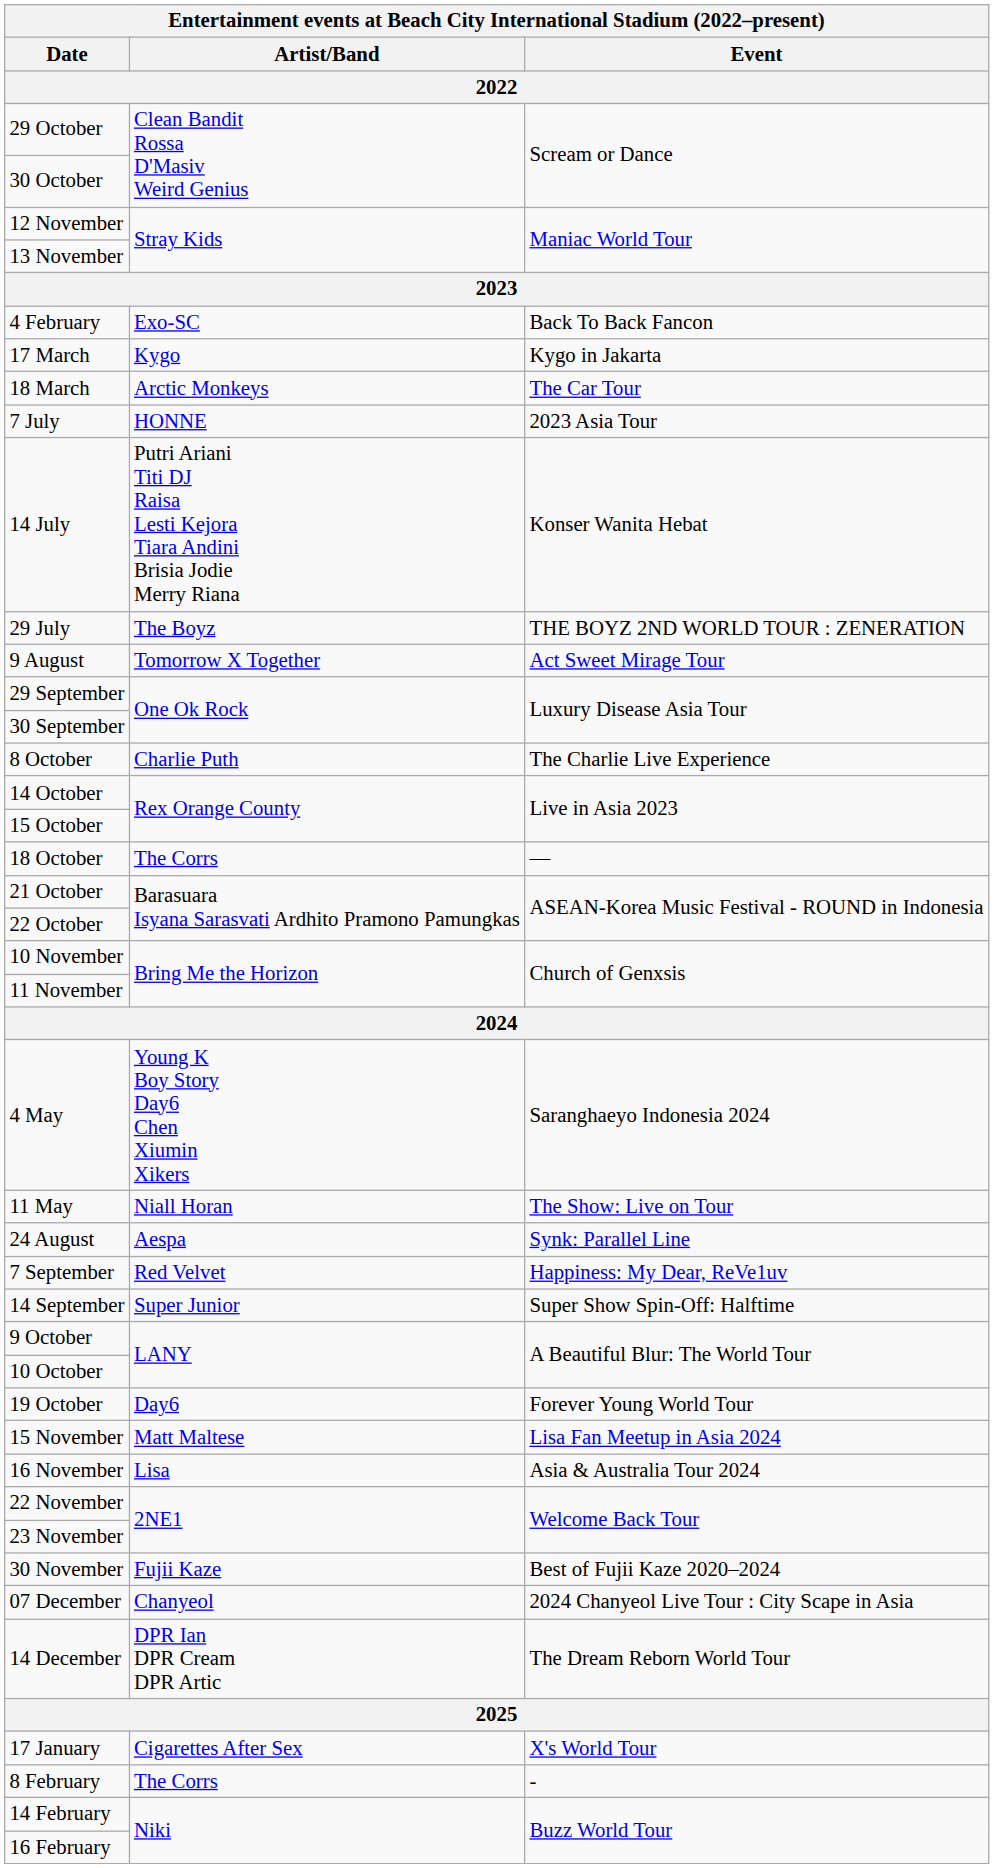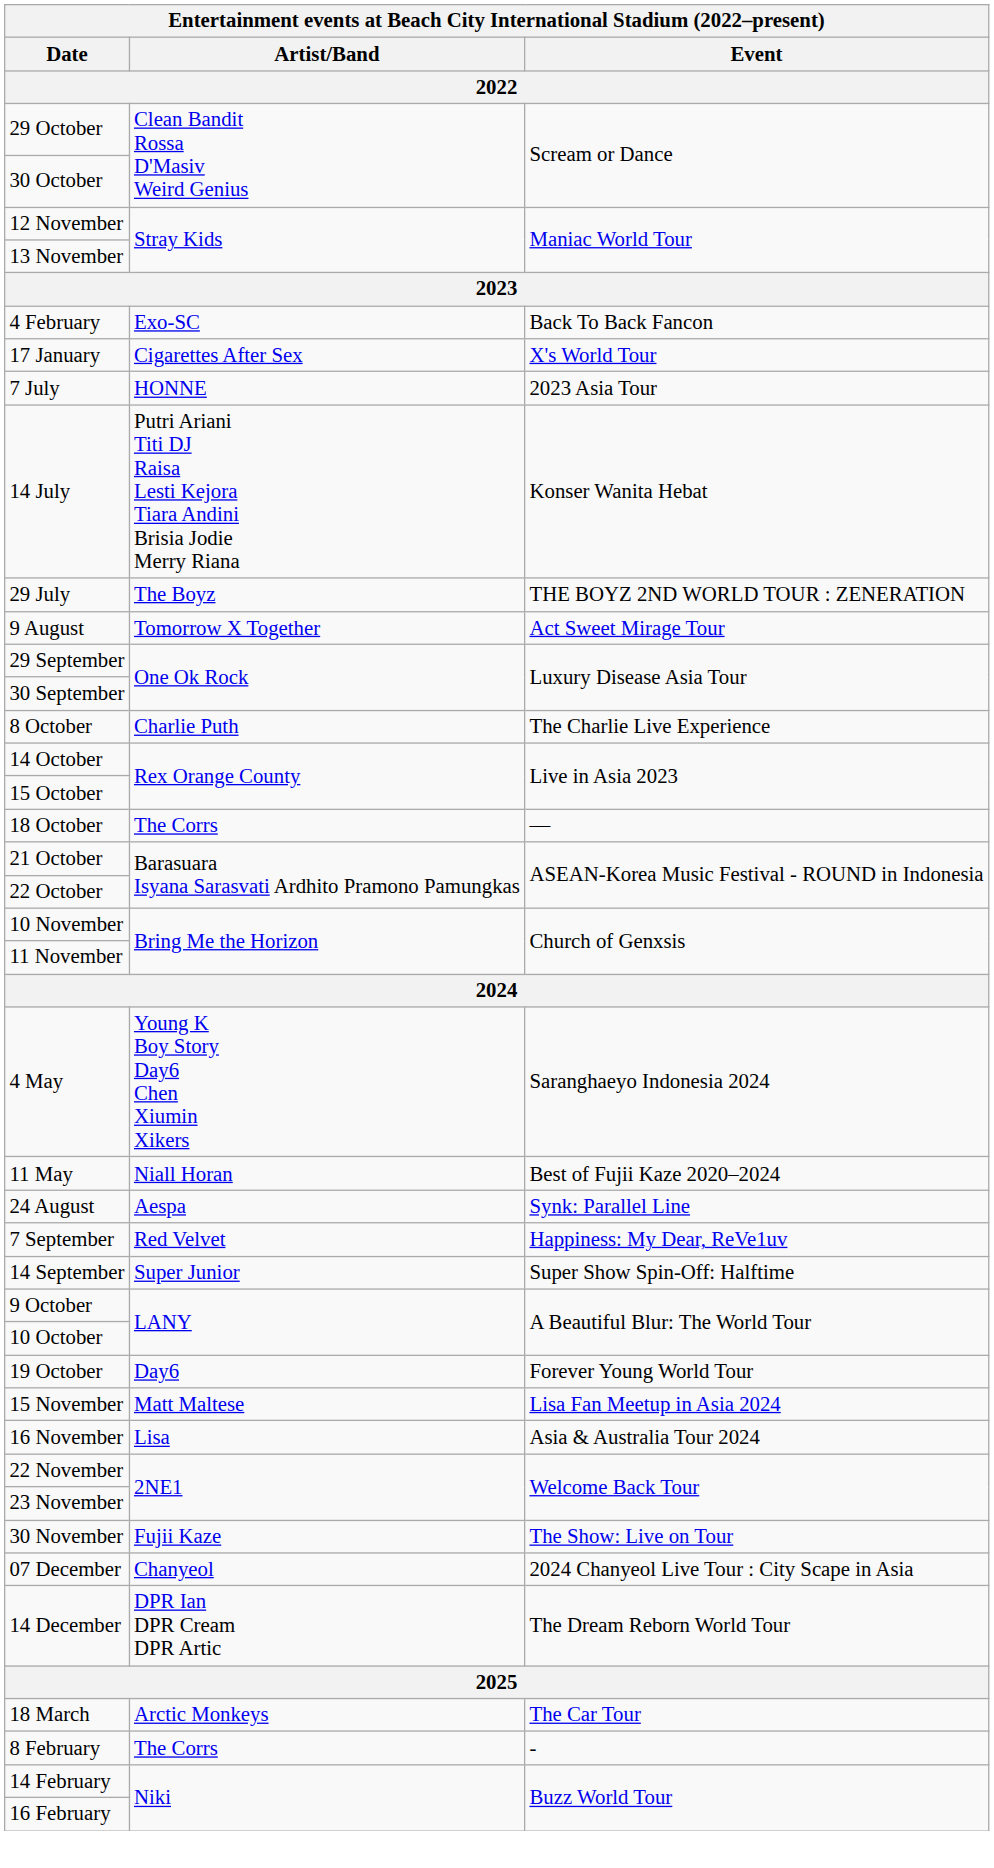- row: 17 March | Kygo | Kygo in Jakarta
rows swapped: 18 March <-> 17 January
11 May | Event: The Show: Live on Tour -> Best of Fujii Kaze 2020–2024
30 November | Event: Best of Fujii Kaze 2020–2024 -> The Show: Live on Tour
